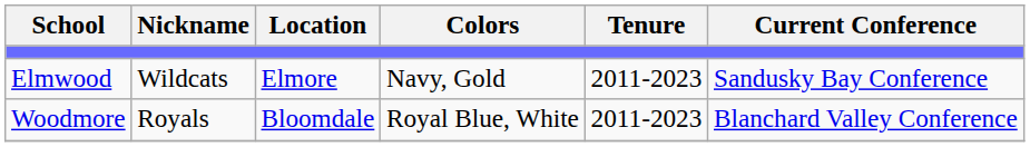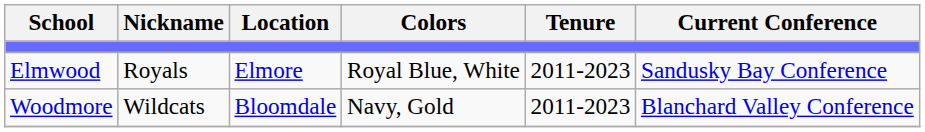Elmwood | Nickname: Wildcats -> Royals
Elmwood | Colors: Navy, Gold -> Royal Blue, White
Woodmore | Nickname: Royals -> Wildcats
Woodmore | Colors: Royal Blue, White -> Navy, Gold
